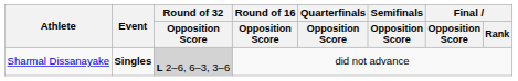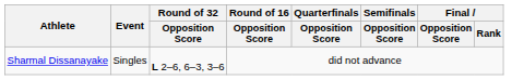Sharmal Dissanayake | Event: bold -> normal
Sharmal Dissanayake | Round of 32 / Opposition Score: lightgrey background -> no background
